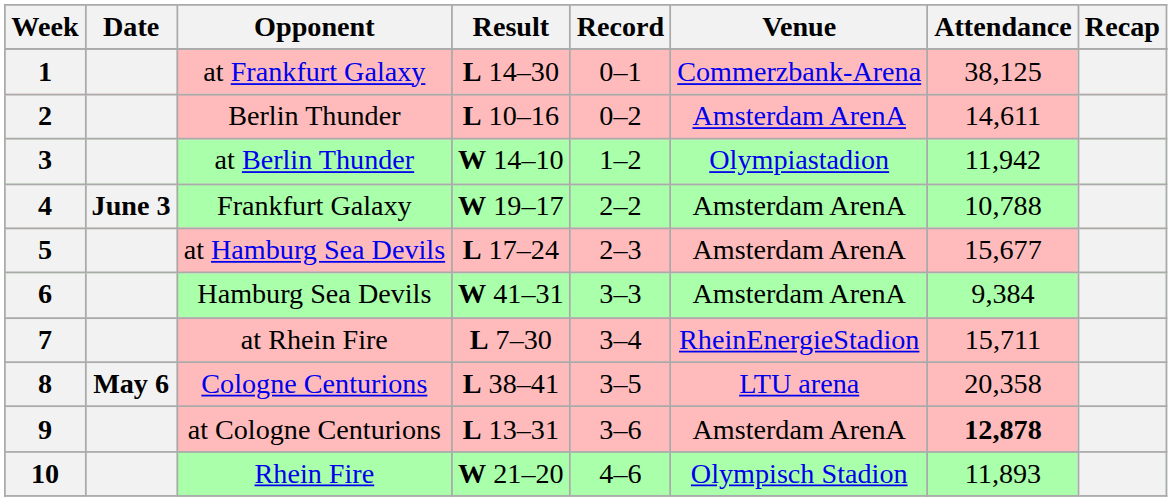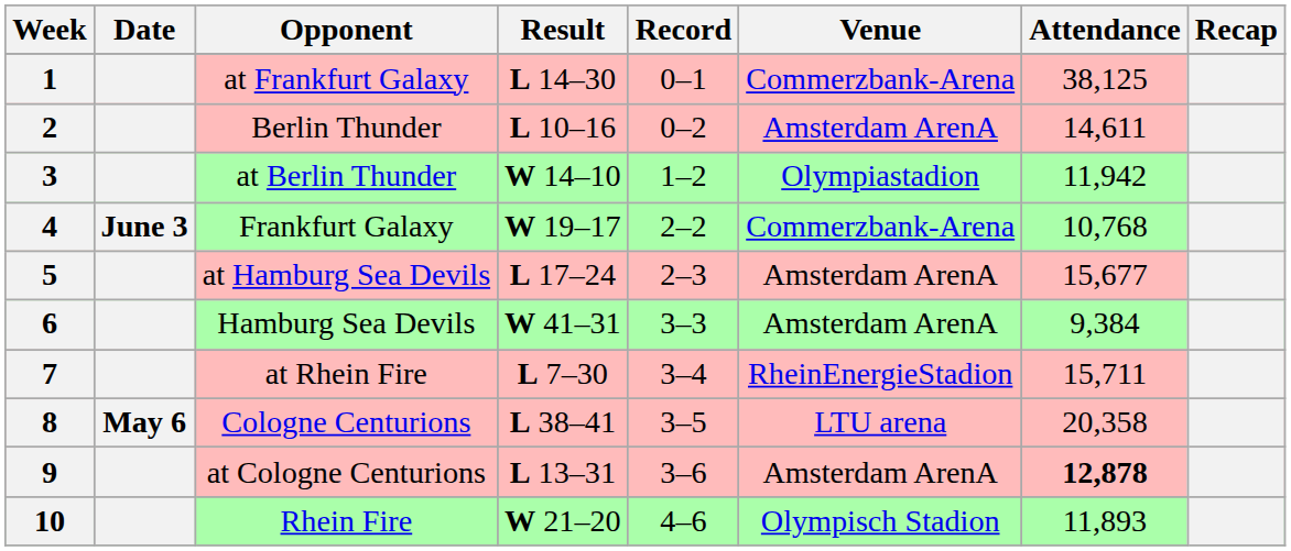4 | Venue: Amsterdam ArenA -> Commerzbank-Arena
4 | Attendance: 10,788 -> 10,768
